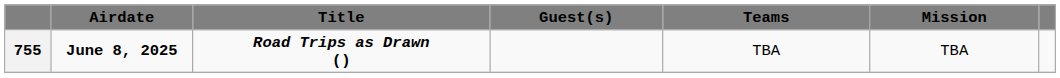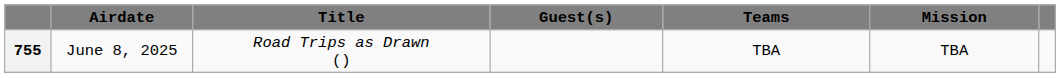755 | Airdate: bold -> normal
755 | Title: bold -> normal
